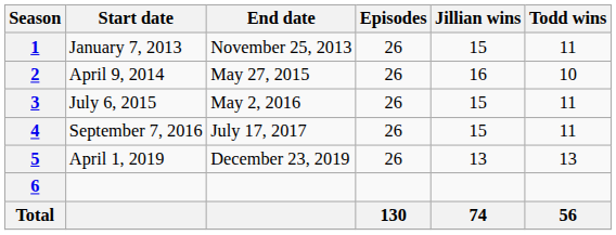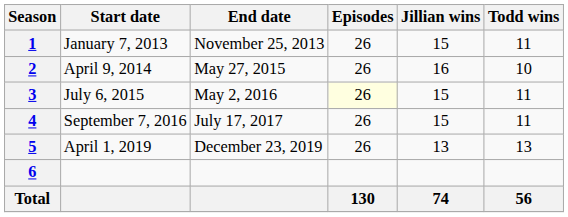3 | Episodes: no background -> lightyellow background
